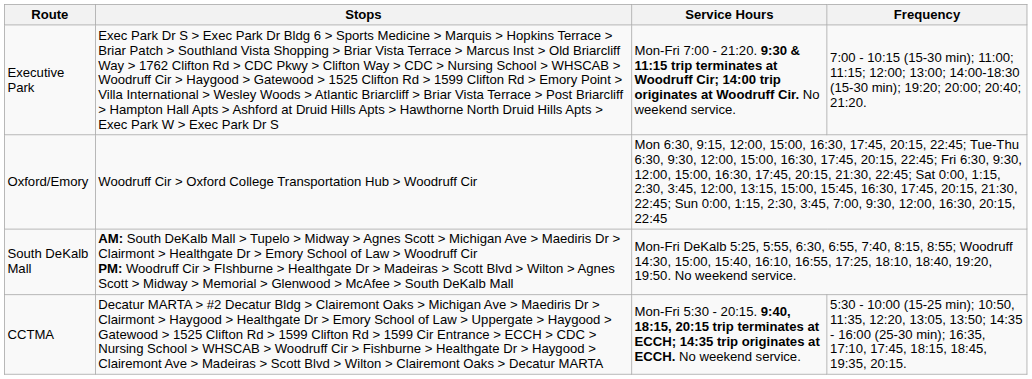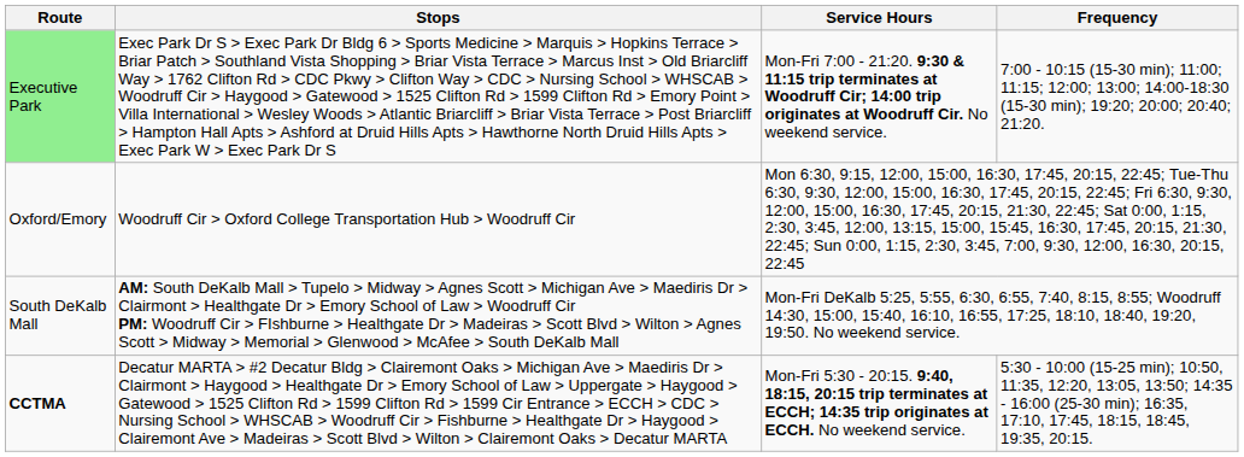Executive Park | Route: no background -> lightgreen background
CCTMA | Route: normal -> bold
